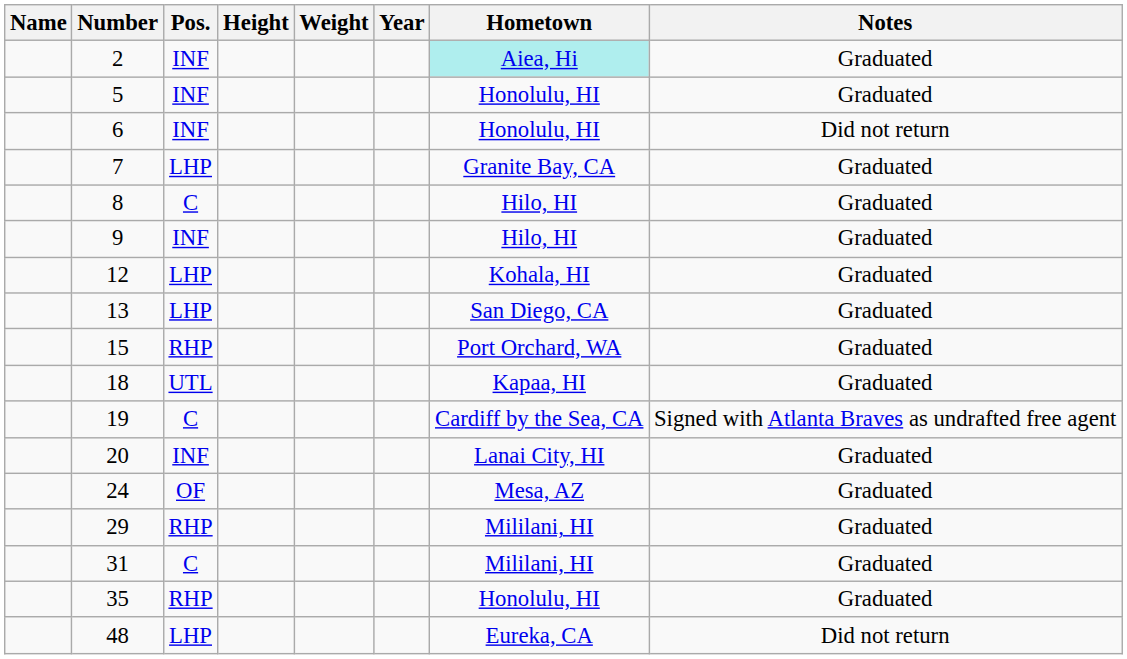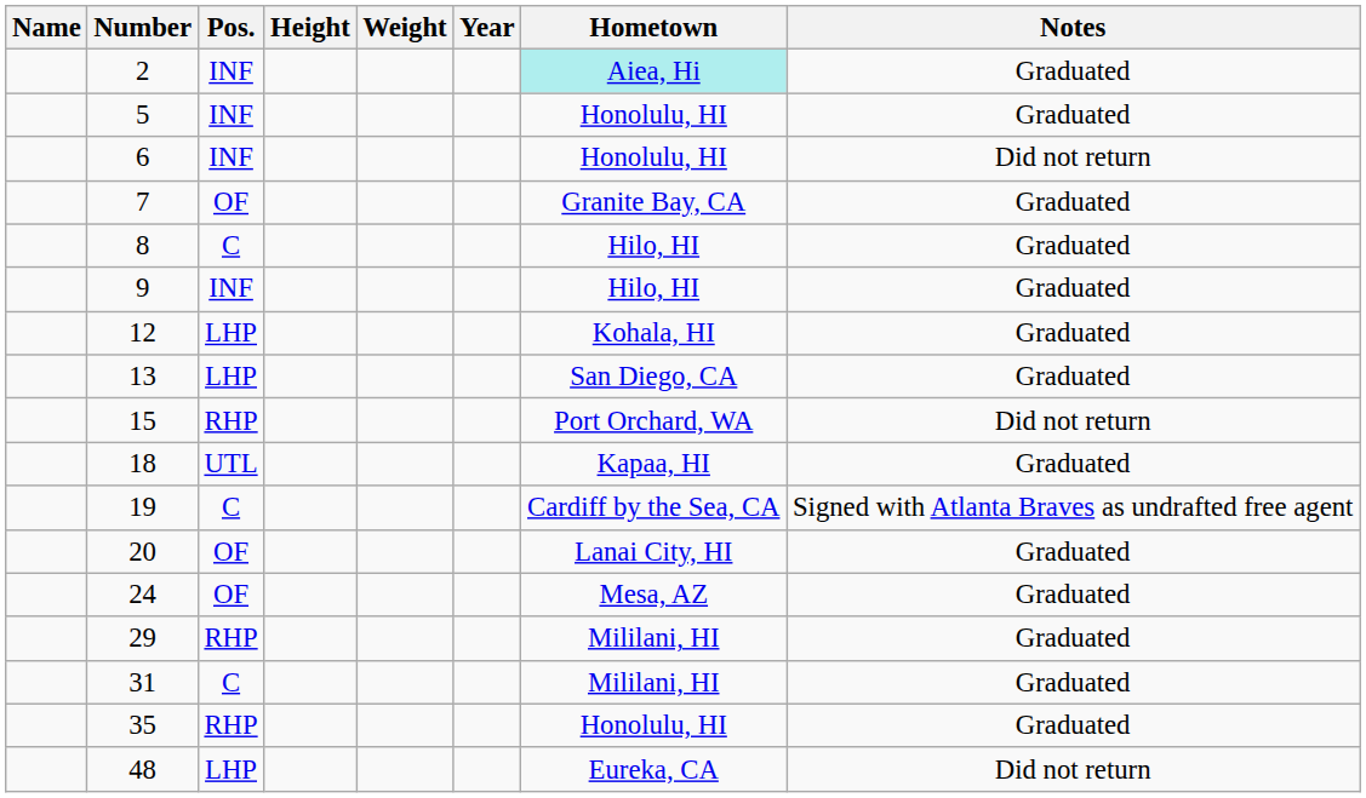7 | Pos.: LHP -> OF
15 | Notes: Graduated -> Did not return
20 | Pos.: INF -> OF
